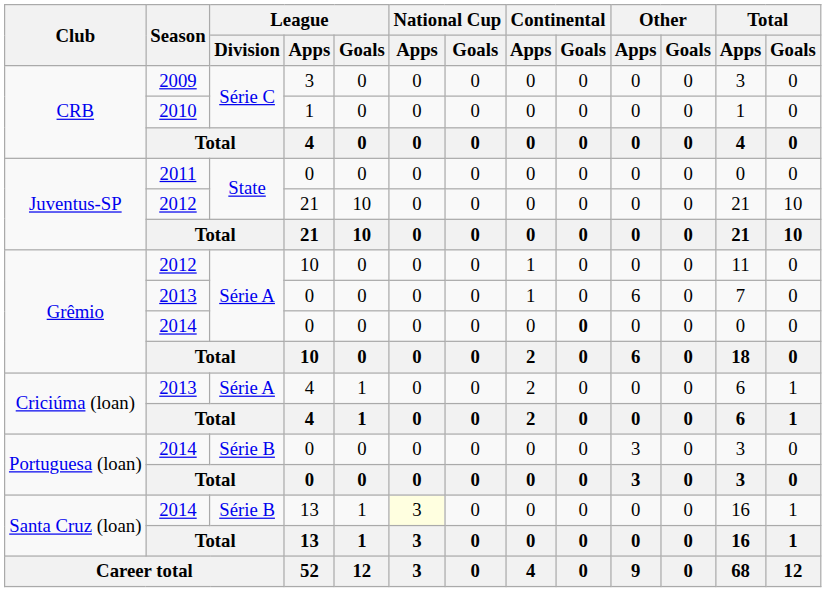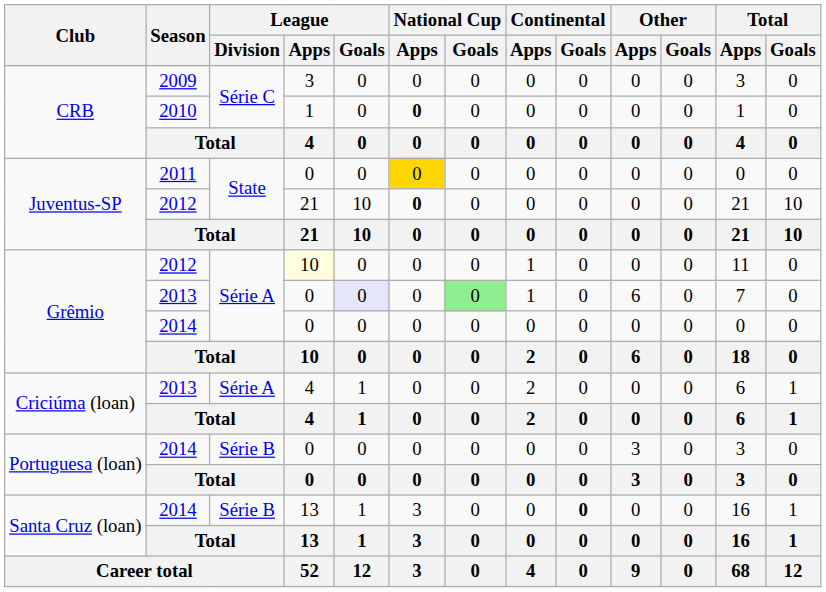row 4 | National Cup / Apps: normal -> bold
row 6 | National Cup / Apps: no background -> gold background
row 7 | National Cup / Apps: normal -> bold
row 9 | League / Apps: no background -> lightyellow background
row 10 | League / Goals: no background -> lavender background
row 10 | National Cup / Goals: no background -> lightgreen background
row 11 | Continental / Goals: bold -> normal
row 17 | National Cup / Apps: lightyellow background -> no background
row 17 | Continental / Goals: normal -> bold
